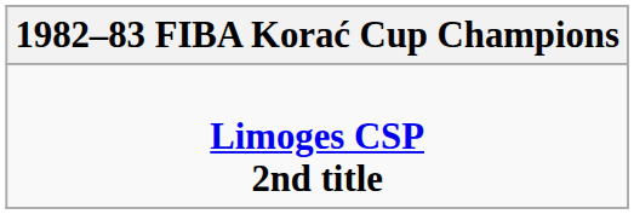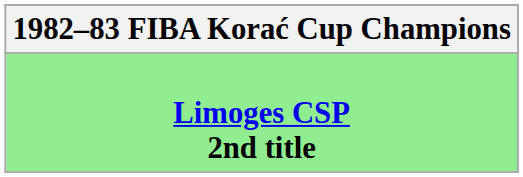row 2 | column 1: no background -> lightgreen background
